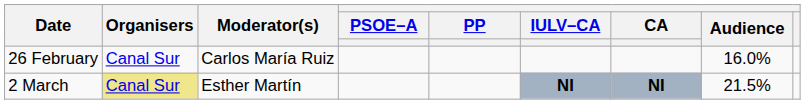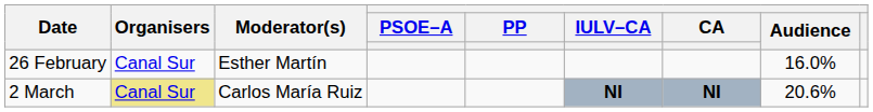26 February | Moderator(s): Carlos María Ruiz -> Esther Martín
2 March | Moderator(s): Esther Martín -> Carlos María Ruiz
2 March | Audience: 21.5% -> 20.6%
